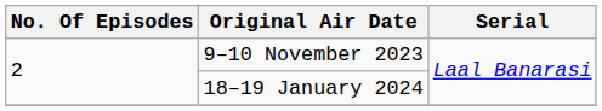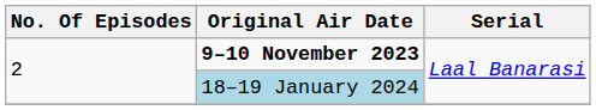9–10 November 2023 | Original Air Date: normal -> bold
18–19 January 2024 | Original Air Date: no background -> lightblue background
